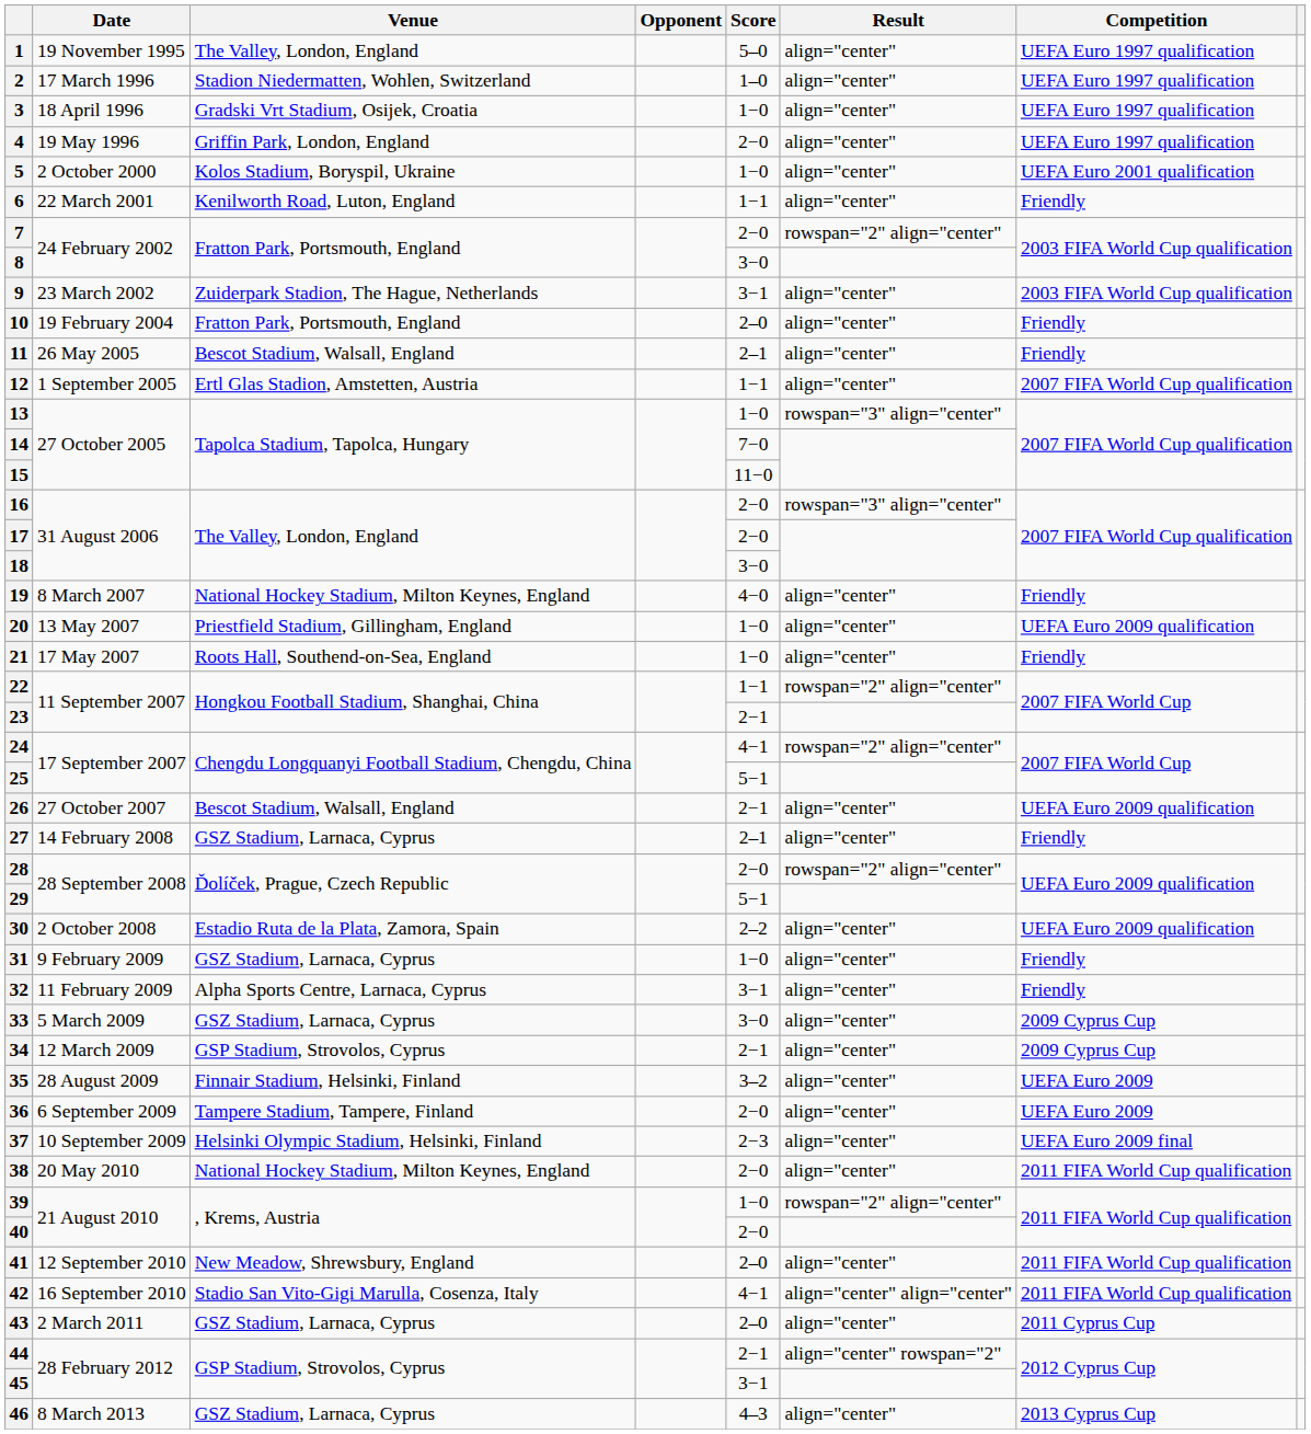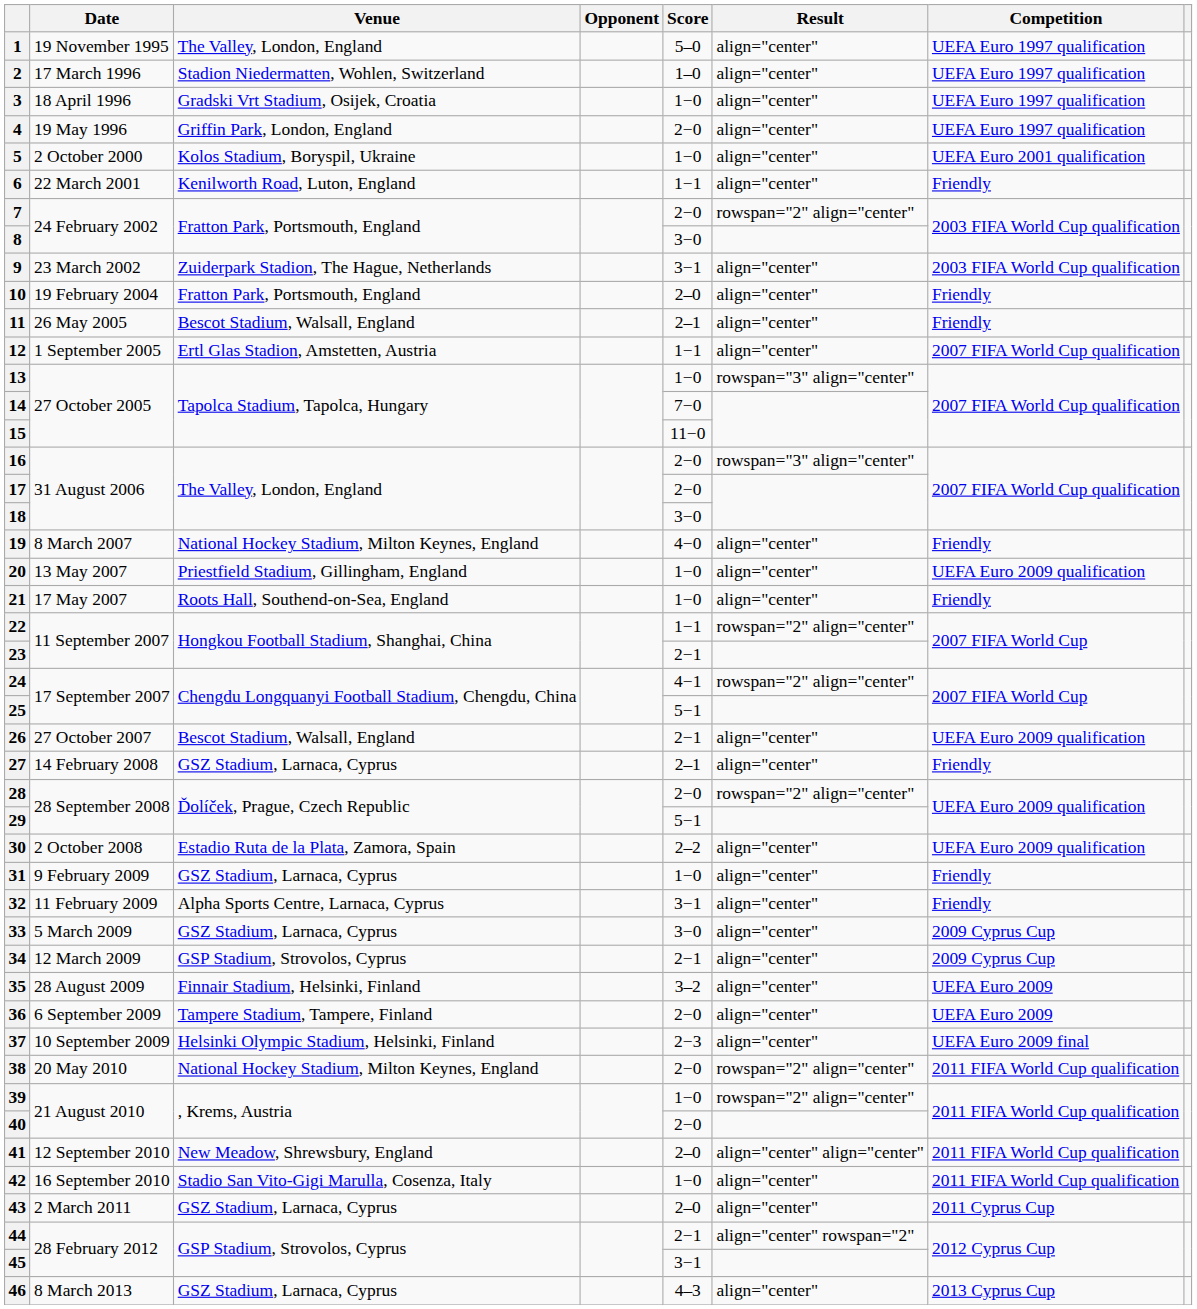38 | Result: align="center" -> rowspan="2" align="center"
41 | Result: align="center" -> align="center" align="center"
42 | Score: 4−1 -> 1−0
42 | Result: align="center" align="center" -> align="center"
